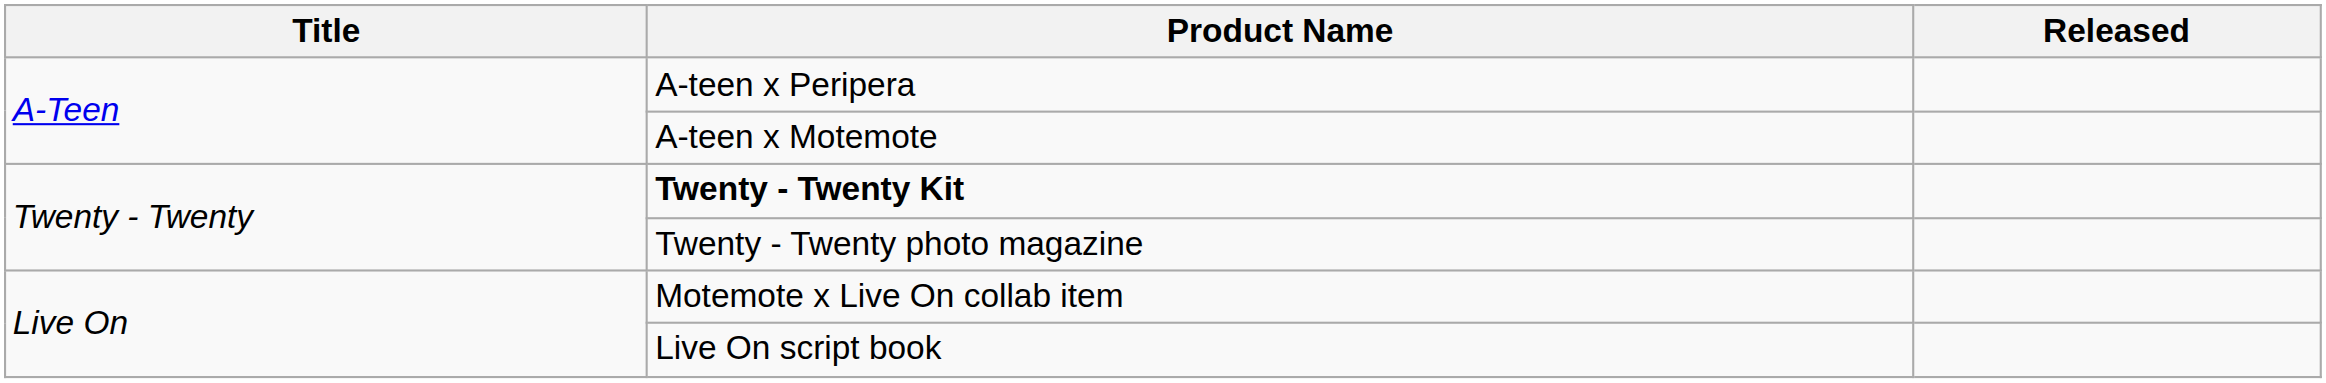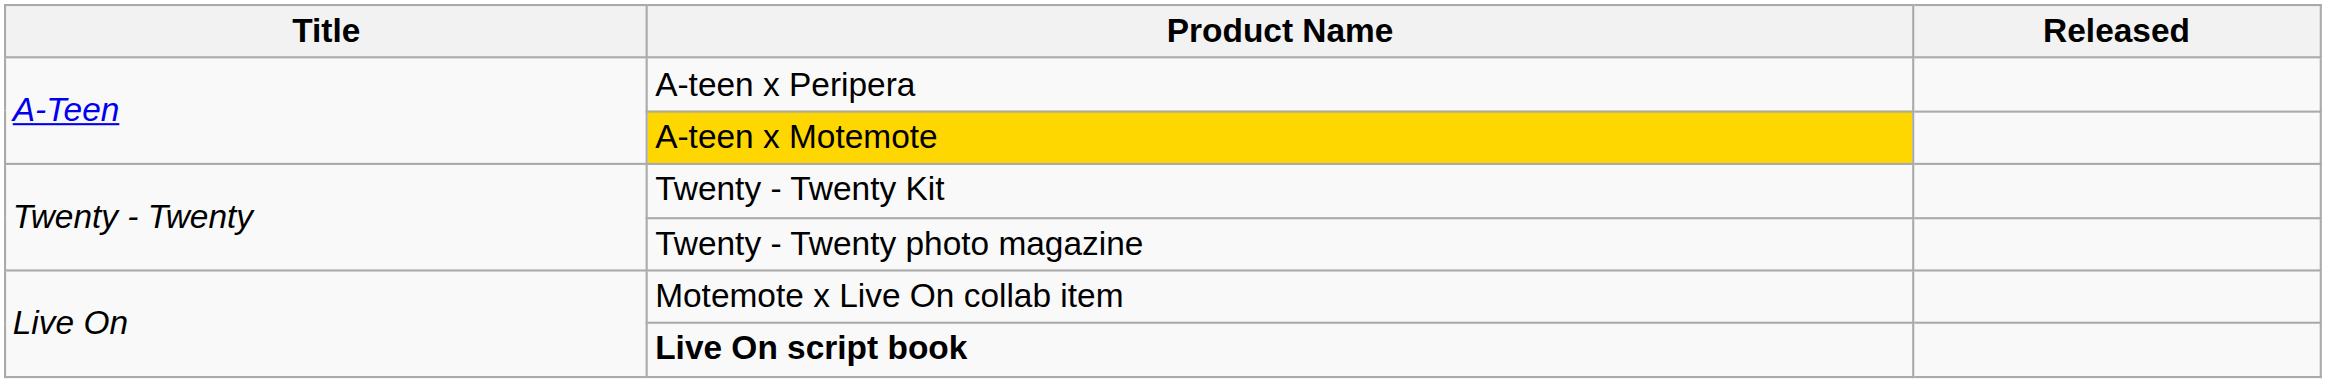A-teen x Motemote | Product Name: no background -> gold background
Twenty - Twenty Kit | Product Name: bold -> normal
Live On script book | Product Name: normal -> bold
